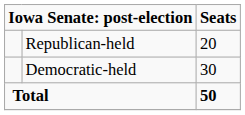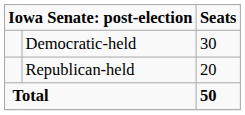rows swapped: Democratic-held <-> Republican-held
